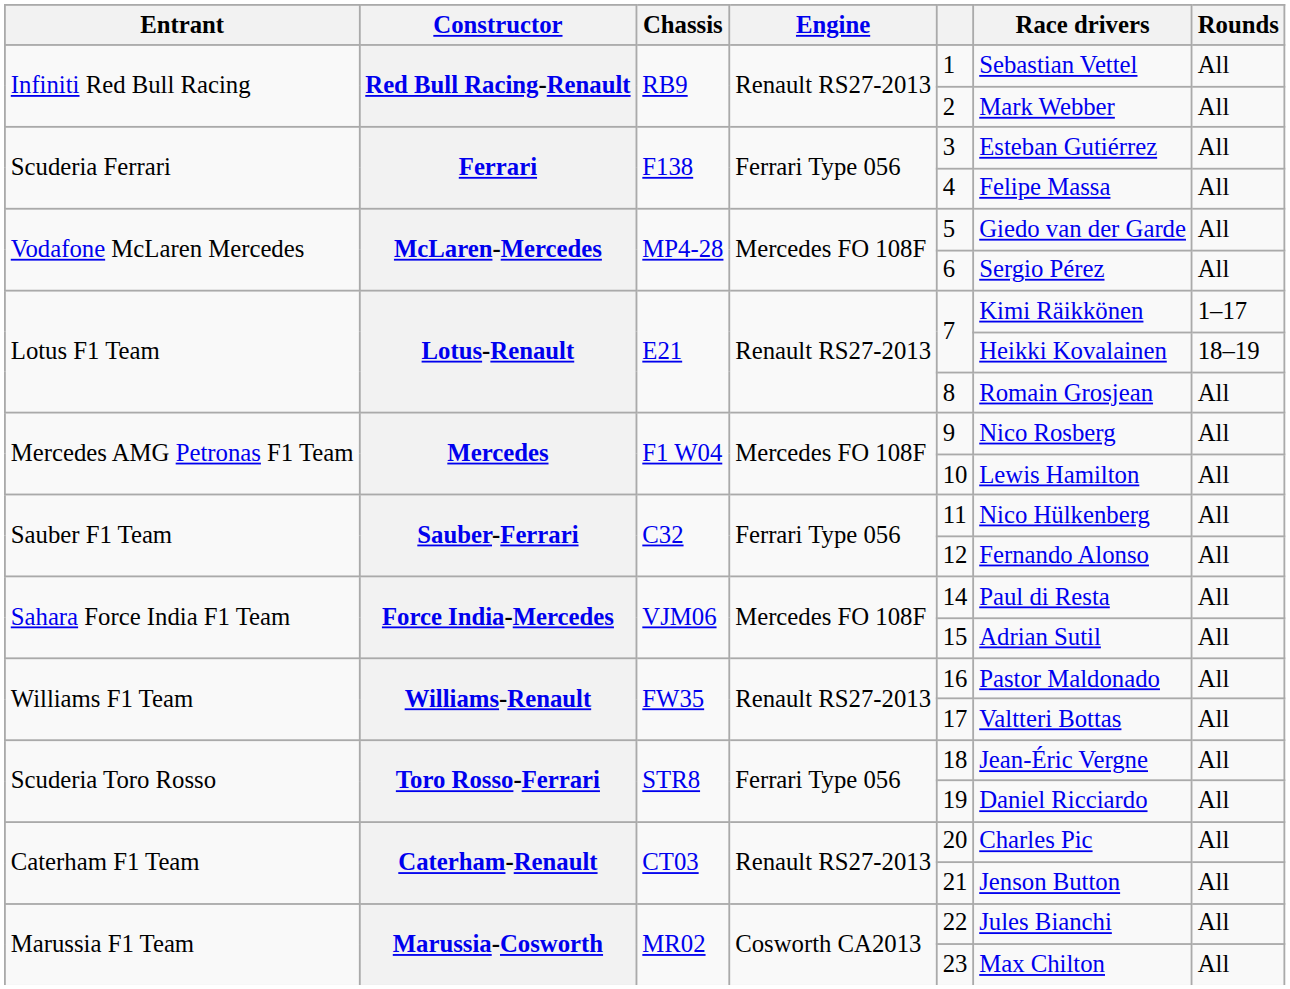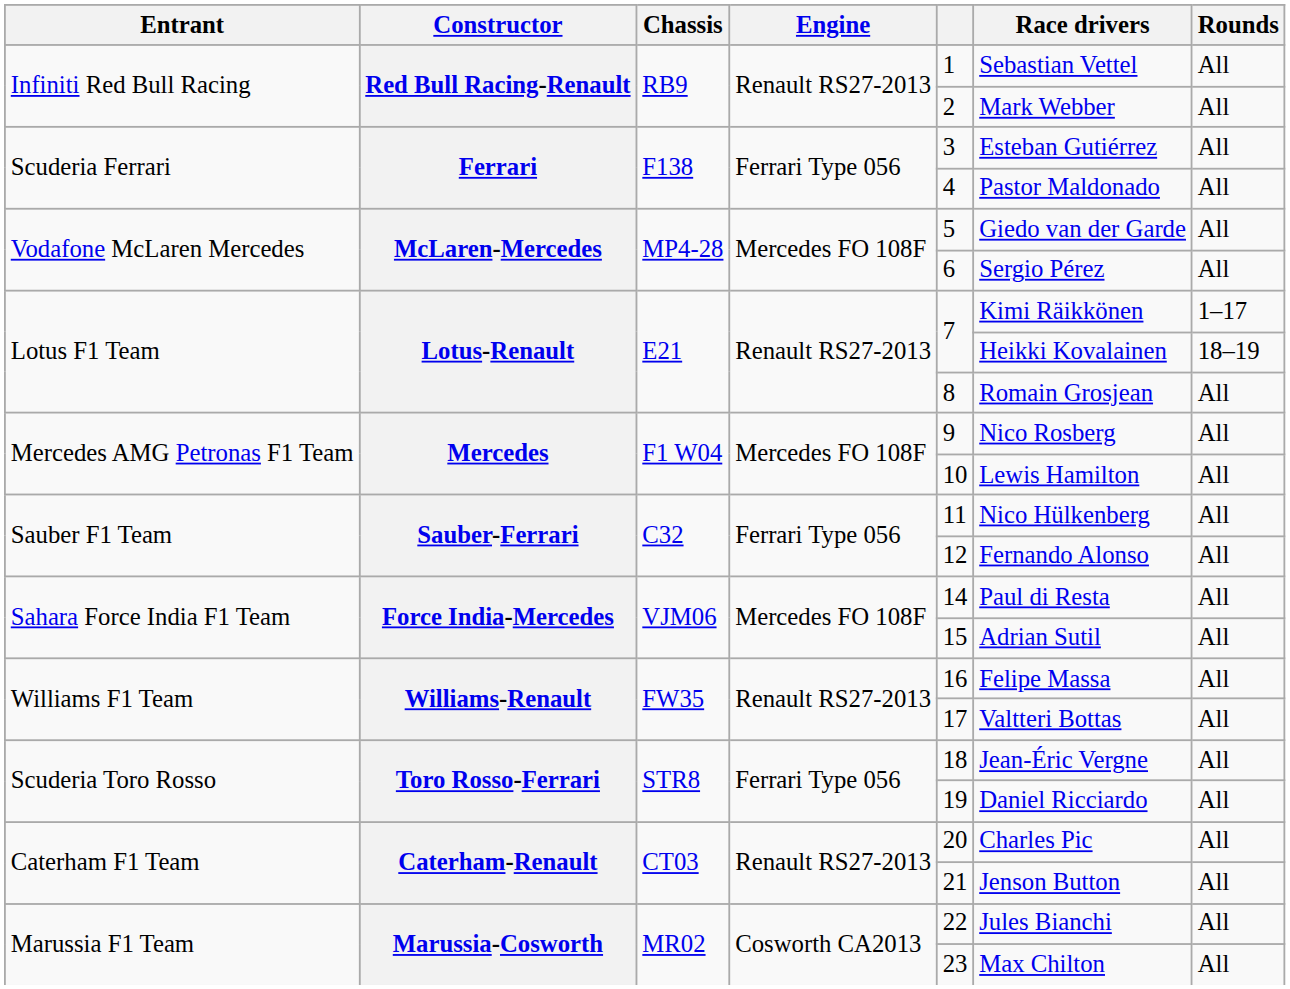row 5 | Race drivers: Felipe Massa -> Pastor Maldonado
row 17 | Race drivers: Pastor Maldonado -> Felipe Massa
